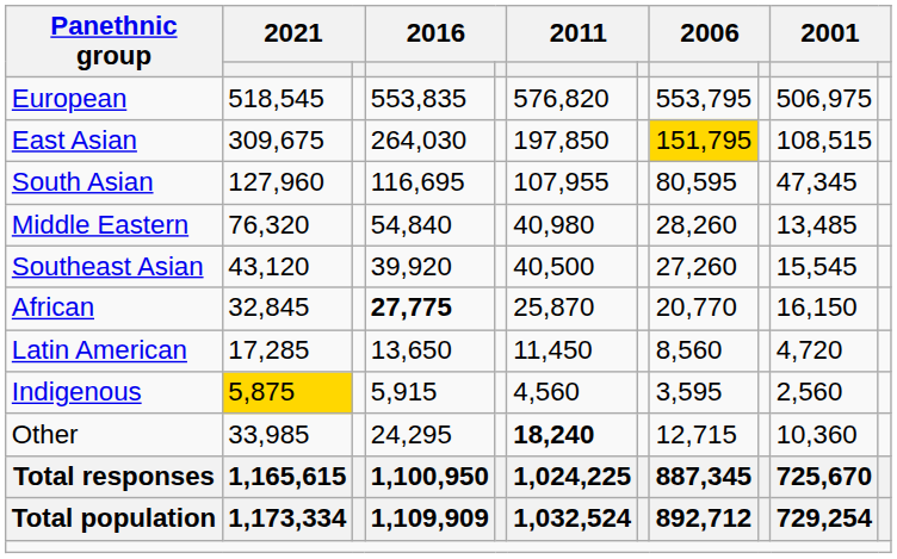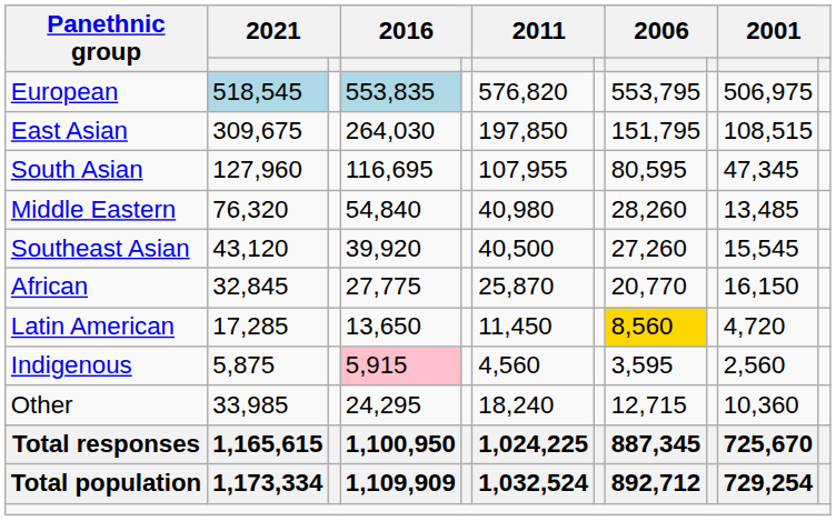European | column 2: no background -> lightblue background
European | column 4: no background -> lightblue background
East Asian | column 8: gold background -> no background
African | column 4: bold -> normal
Latin American | column 8: no background -> gold background
Indigenous | column 2: gold background -> no background
Indigenous | column 4: no background -> pink background
Other | column 6: bold -> normal
